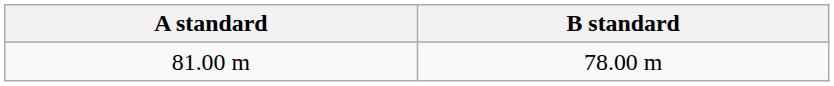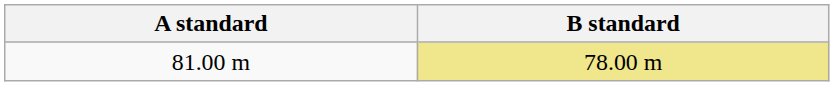81.00 m | B standard: no background -> khaki background
